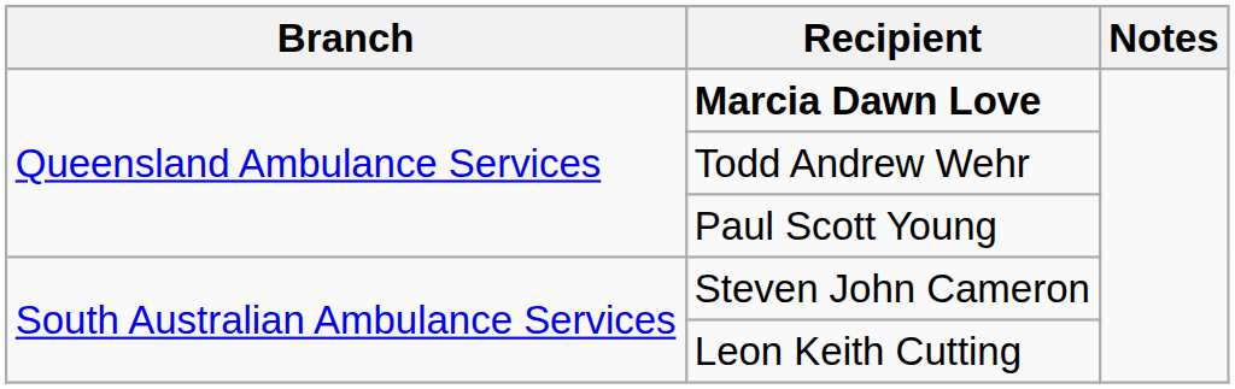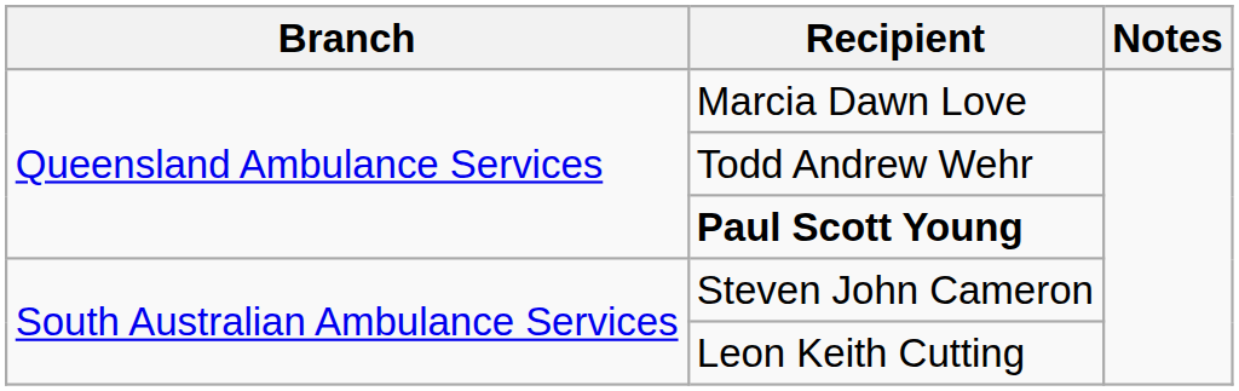Marcia Dawn Love | Recipient: bold -> normal
Paul Scott Young | Recipient: normal -> bold
